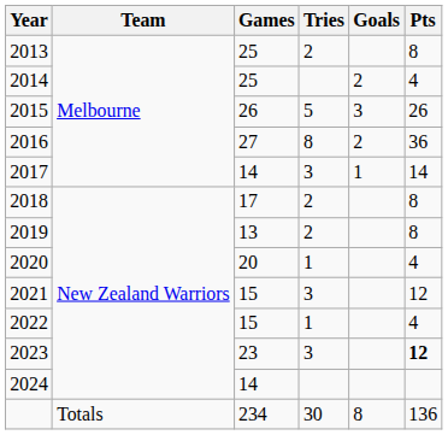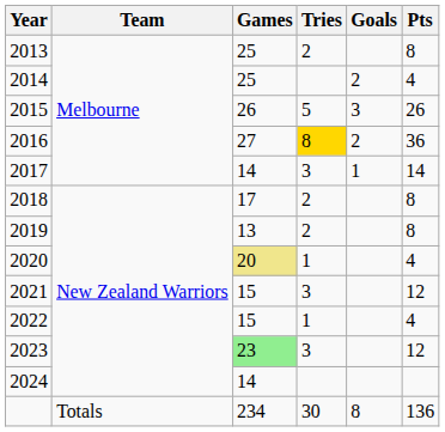2016 | Tries: no background -> gold background
2020 | Games: no background -> khaki background
2023 | Games: no background -> lightgreen background
2023 | Pts: bold -> normal
